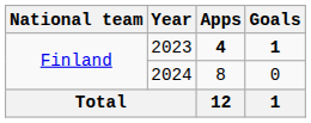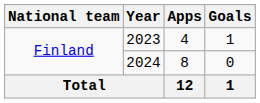2023 | Apps: bold -> normal
2023 | Goals: bold -> normal
